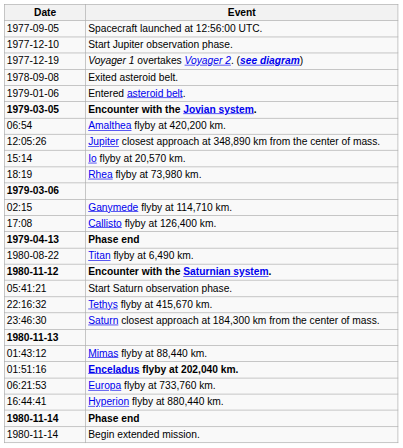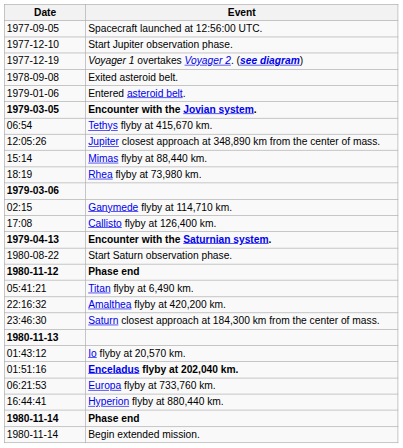row 8 | Event: Amalthea flyby at 420,200 km. -> Tethys flyby at 415,670 km.
row 10 | Event: Io flyby at 20,570 km. -> Mimas flyby at 88,440 km.
row 15 | Event: Phase end -> Encounter with the Saturnian system.
row 16 | Event: Titan flyby at 6,490 km. -> Start Saturn observation phase.
row 17 | Event: Encounter with the Saturnian system. -> Phase end
row 18 | Event: Start Saturn observation phase. -> Titan flyby at 6,490 km.
row 19 | Event: Tethys flyby at 415,670 km. -> Amalthea flyby at 420,200 km.
row 22 | Event: Mimas flyby at 88,440 km. -> Io flyby at 20,570 km.
